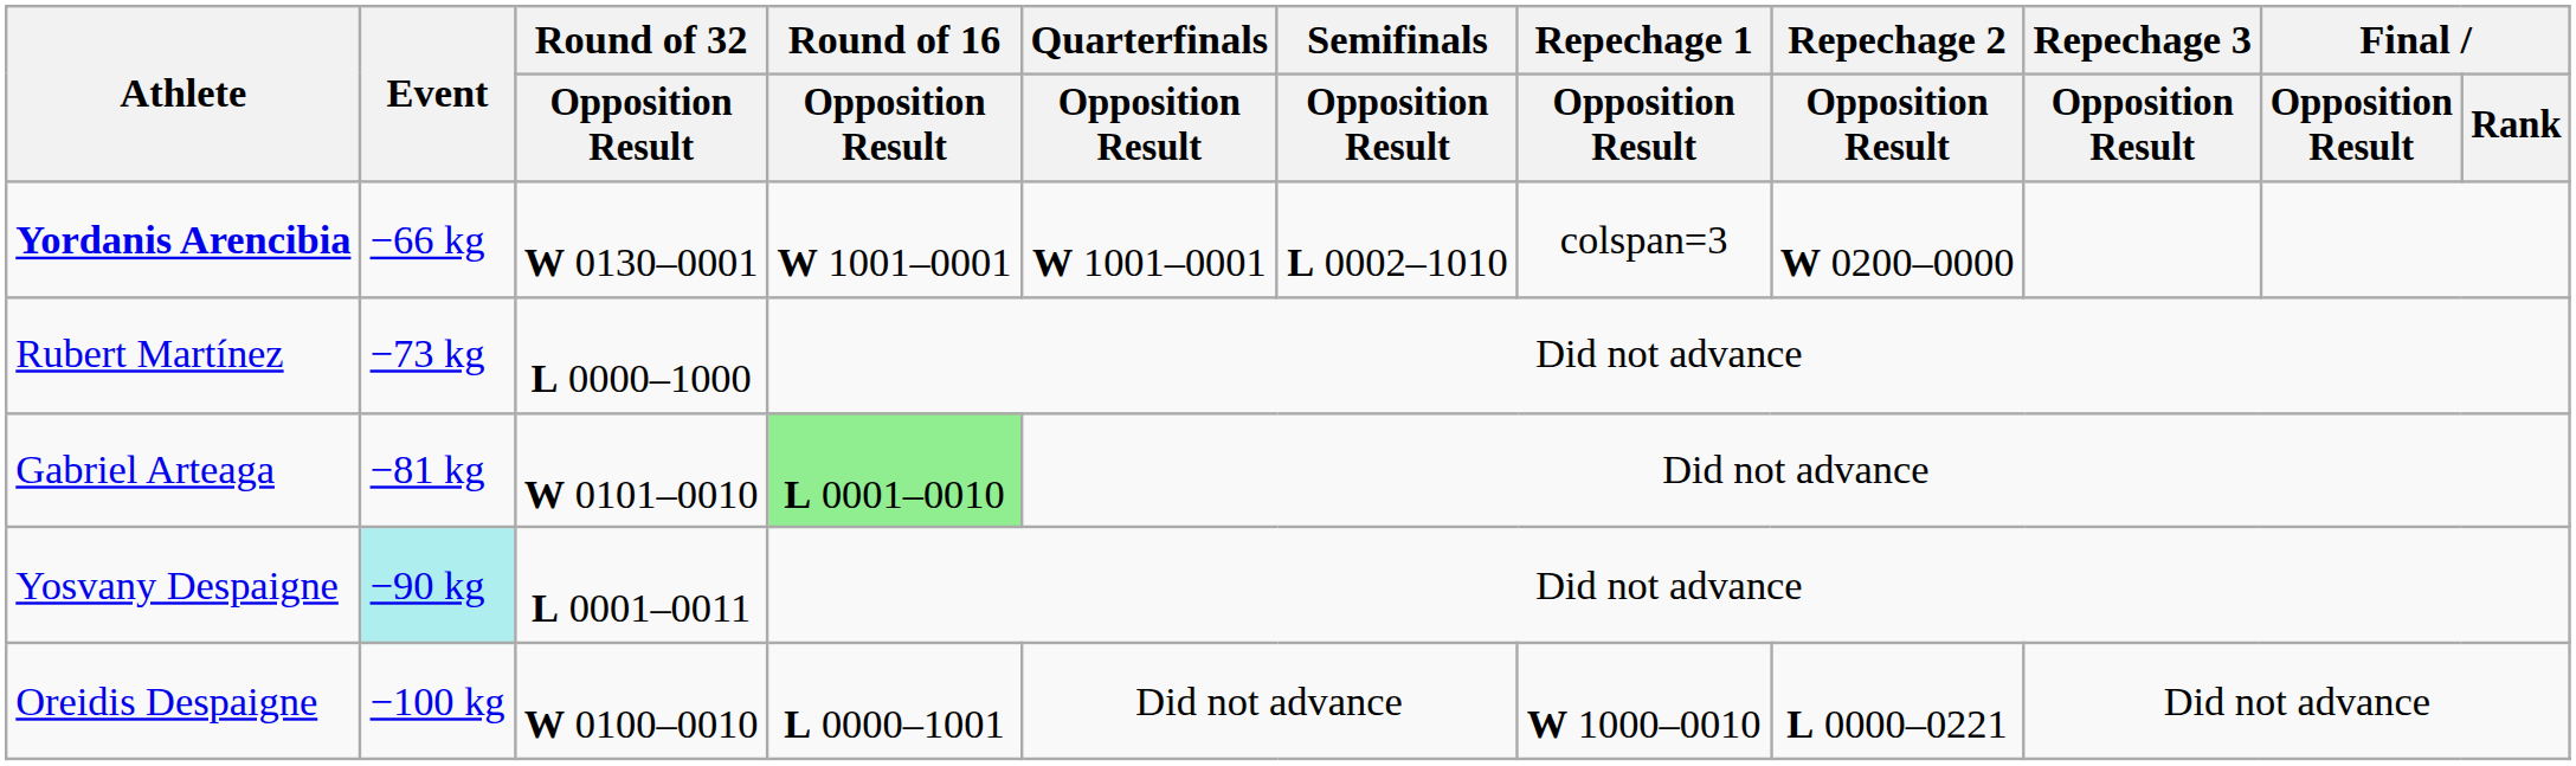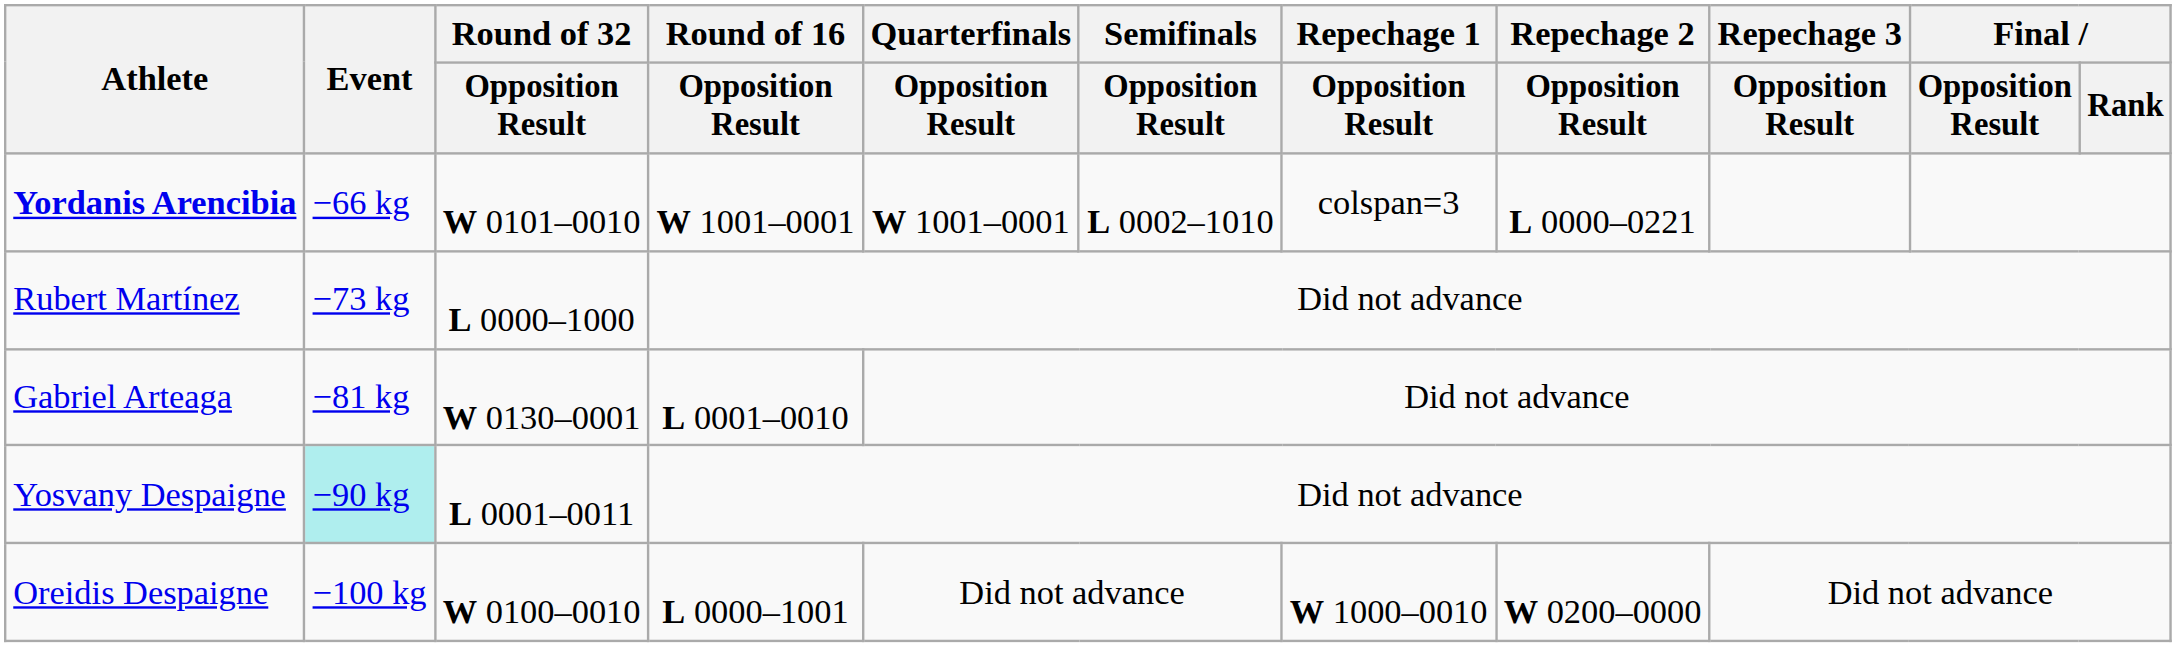Yordanis Arencibia | Round of 32 / Opposition Result: W 0130–0001 -> W 0101–0010
Yordanis Arencibia | Repechage 2 / Opposition Result: W 0200–0000 -> L 0000–0221
Gabriel Arteaga | Round of 32 / Opposition Result: W 0101–0010 -> W 0130–0001
Gabriel Arteaga | Round of 16 / Opposition Result: lightgreen background -> no background
Oreidis Despaigne | Repechage 2 / Opposition Result: L 0000–0221 -> W 0200–0000
